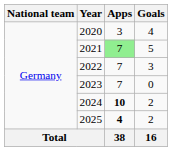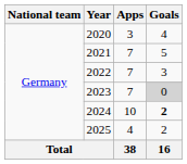2021 | Apps: lightgreen background -> no background
2023 | Goals: no background -> lightgrey background
2024 | Apps: bold -> normal
2024 | Goals: normal -> bold
2025 | Apps: bold -> normal
